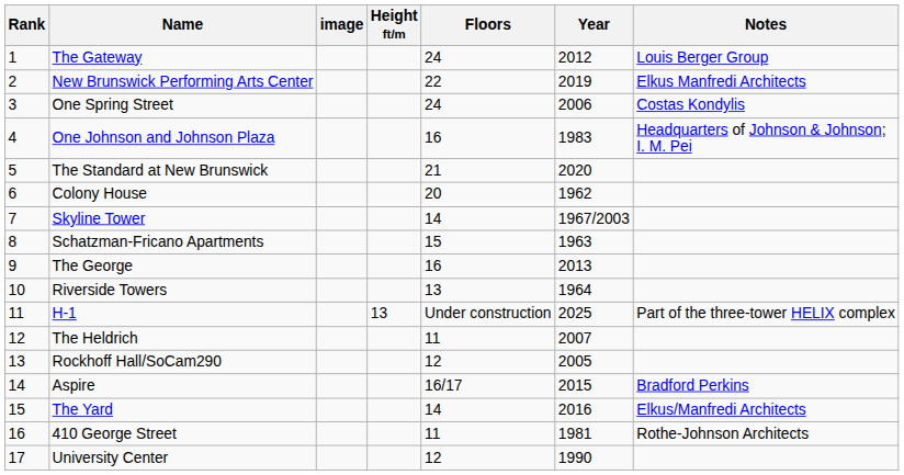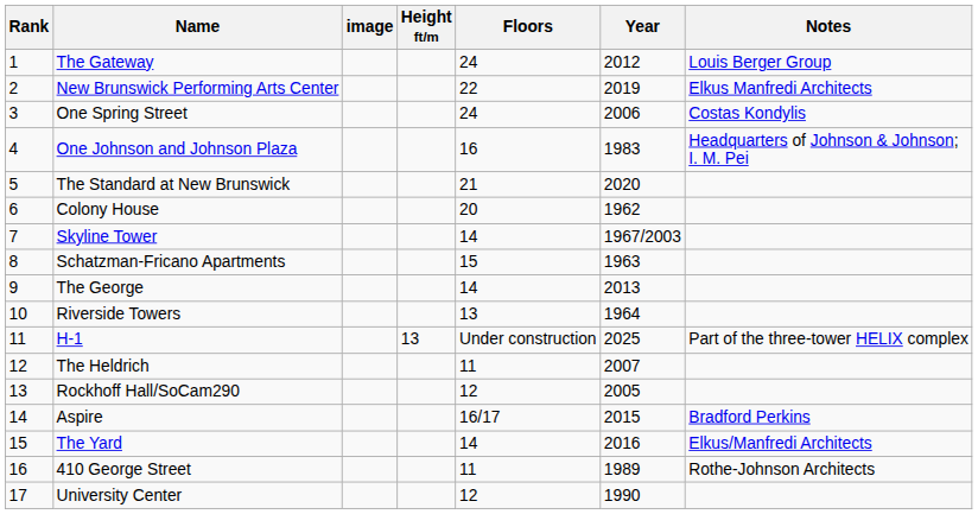The George | Floors: 16 -> 14
410 George Street | Year: 1981 -> 1989
